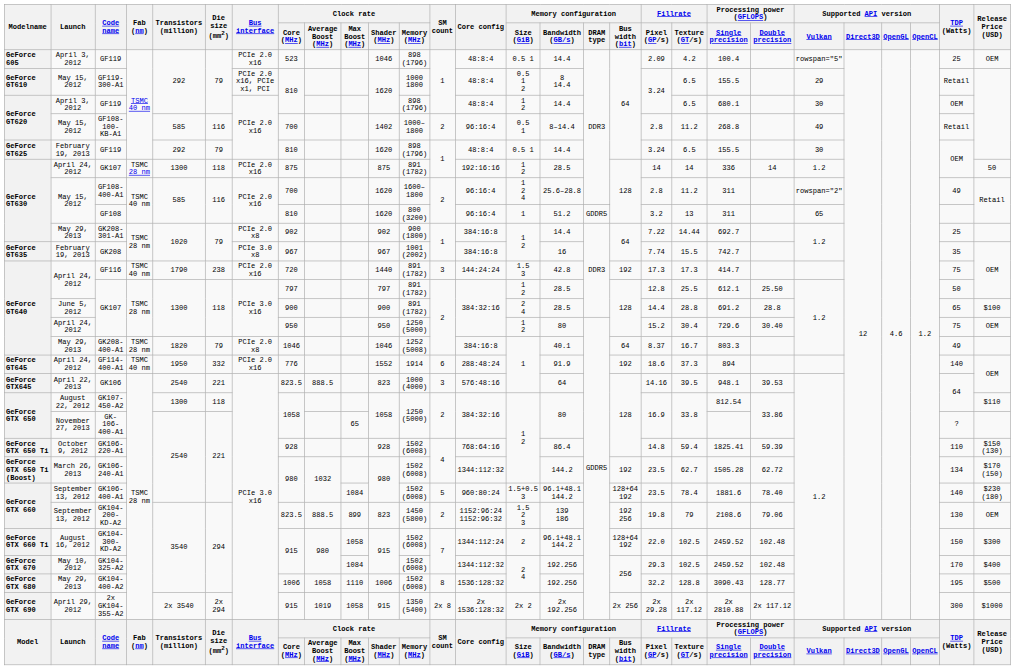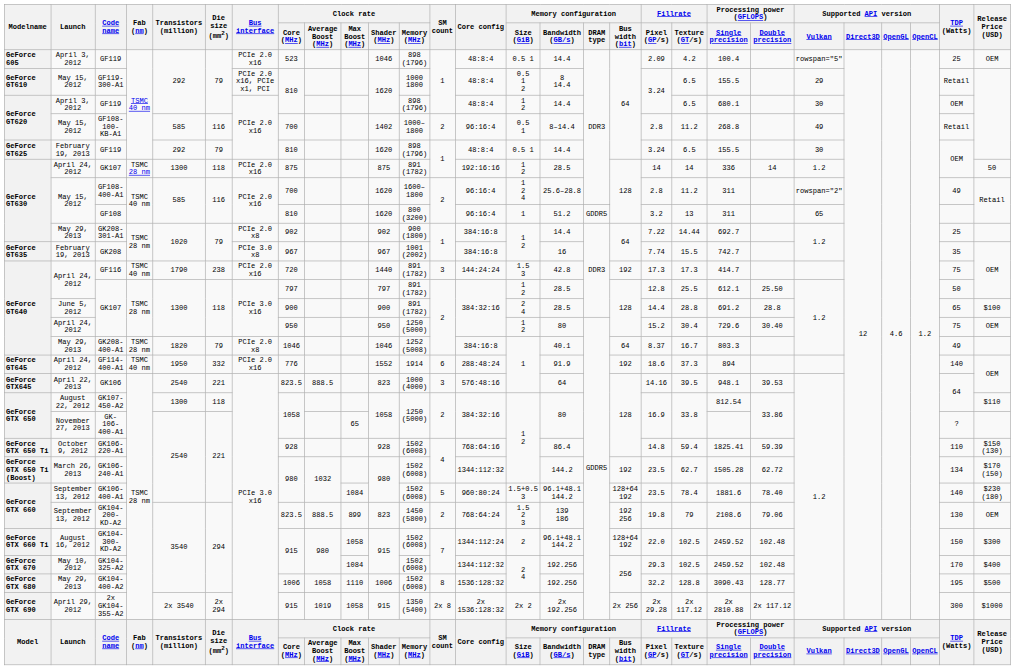GK104-200-KD-A2 | Core config: 1152:96:24 1152:96:32 -> 768:64:24
